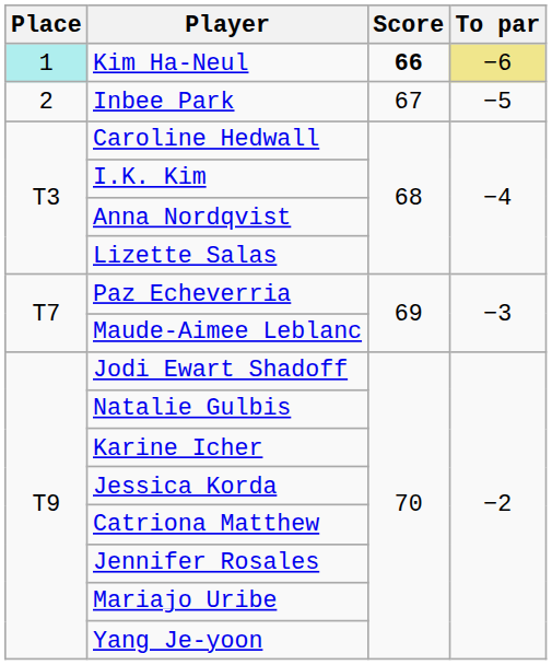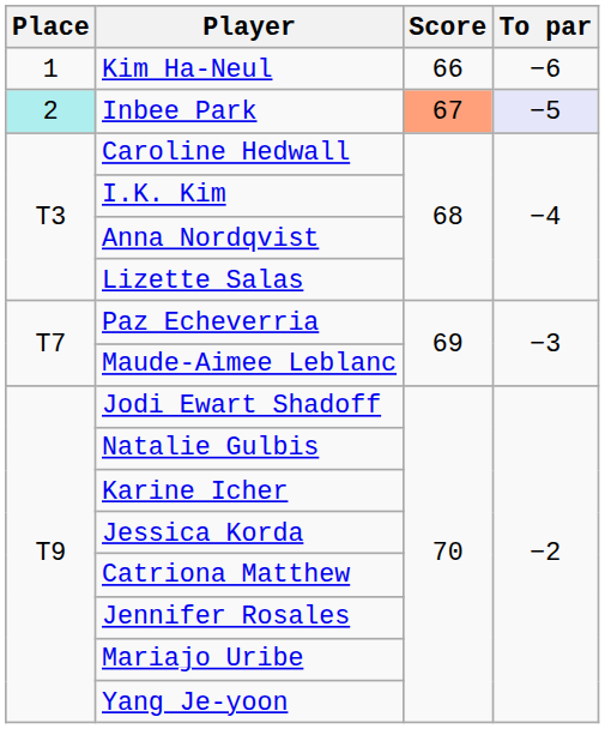Kim Ha-Neul | Place: paleturquoise background -> no background
Kim Ha-Neul | Score: bold -> normal
Kim Ha-Neul | To par: khaki background -> no background
Inbee Park | Place: no background -> paleturquoise background
Inbee Park | Score: no background -> lightsalmon background
Inbee Park | To par: no background -> lavender background
